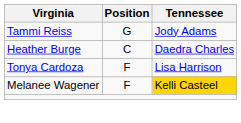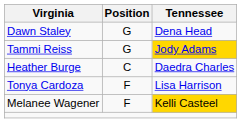+ row: Dawn Staley | G | Dena Head
Tammi Reiss | Tennessee: no background -> gold background
